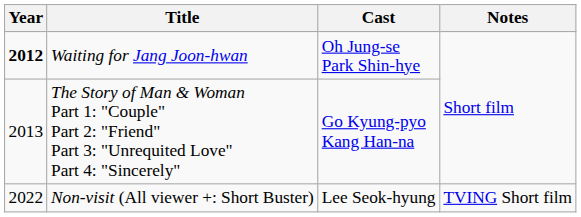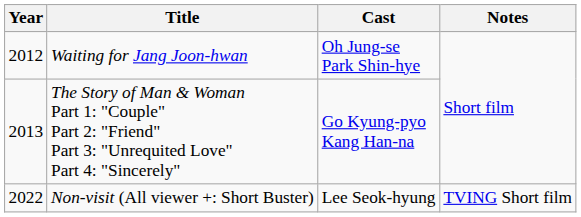Waiting for Jang Joon-hwan | Year: bold -> normal
